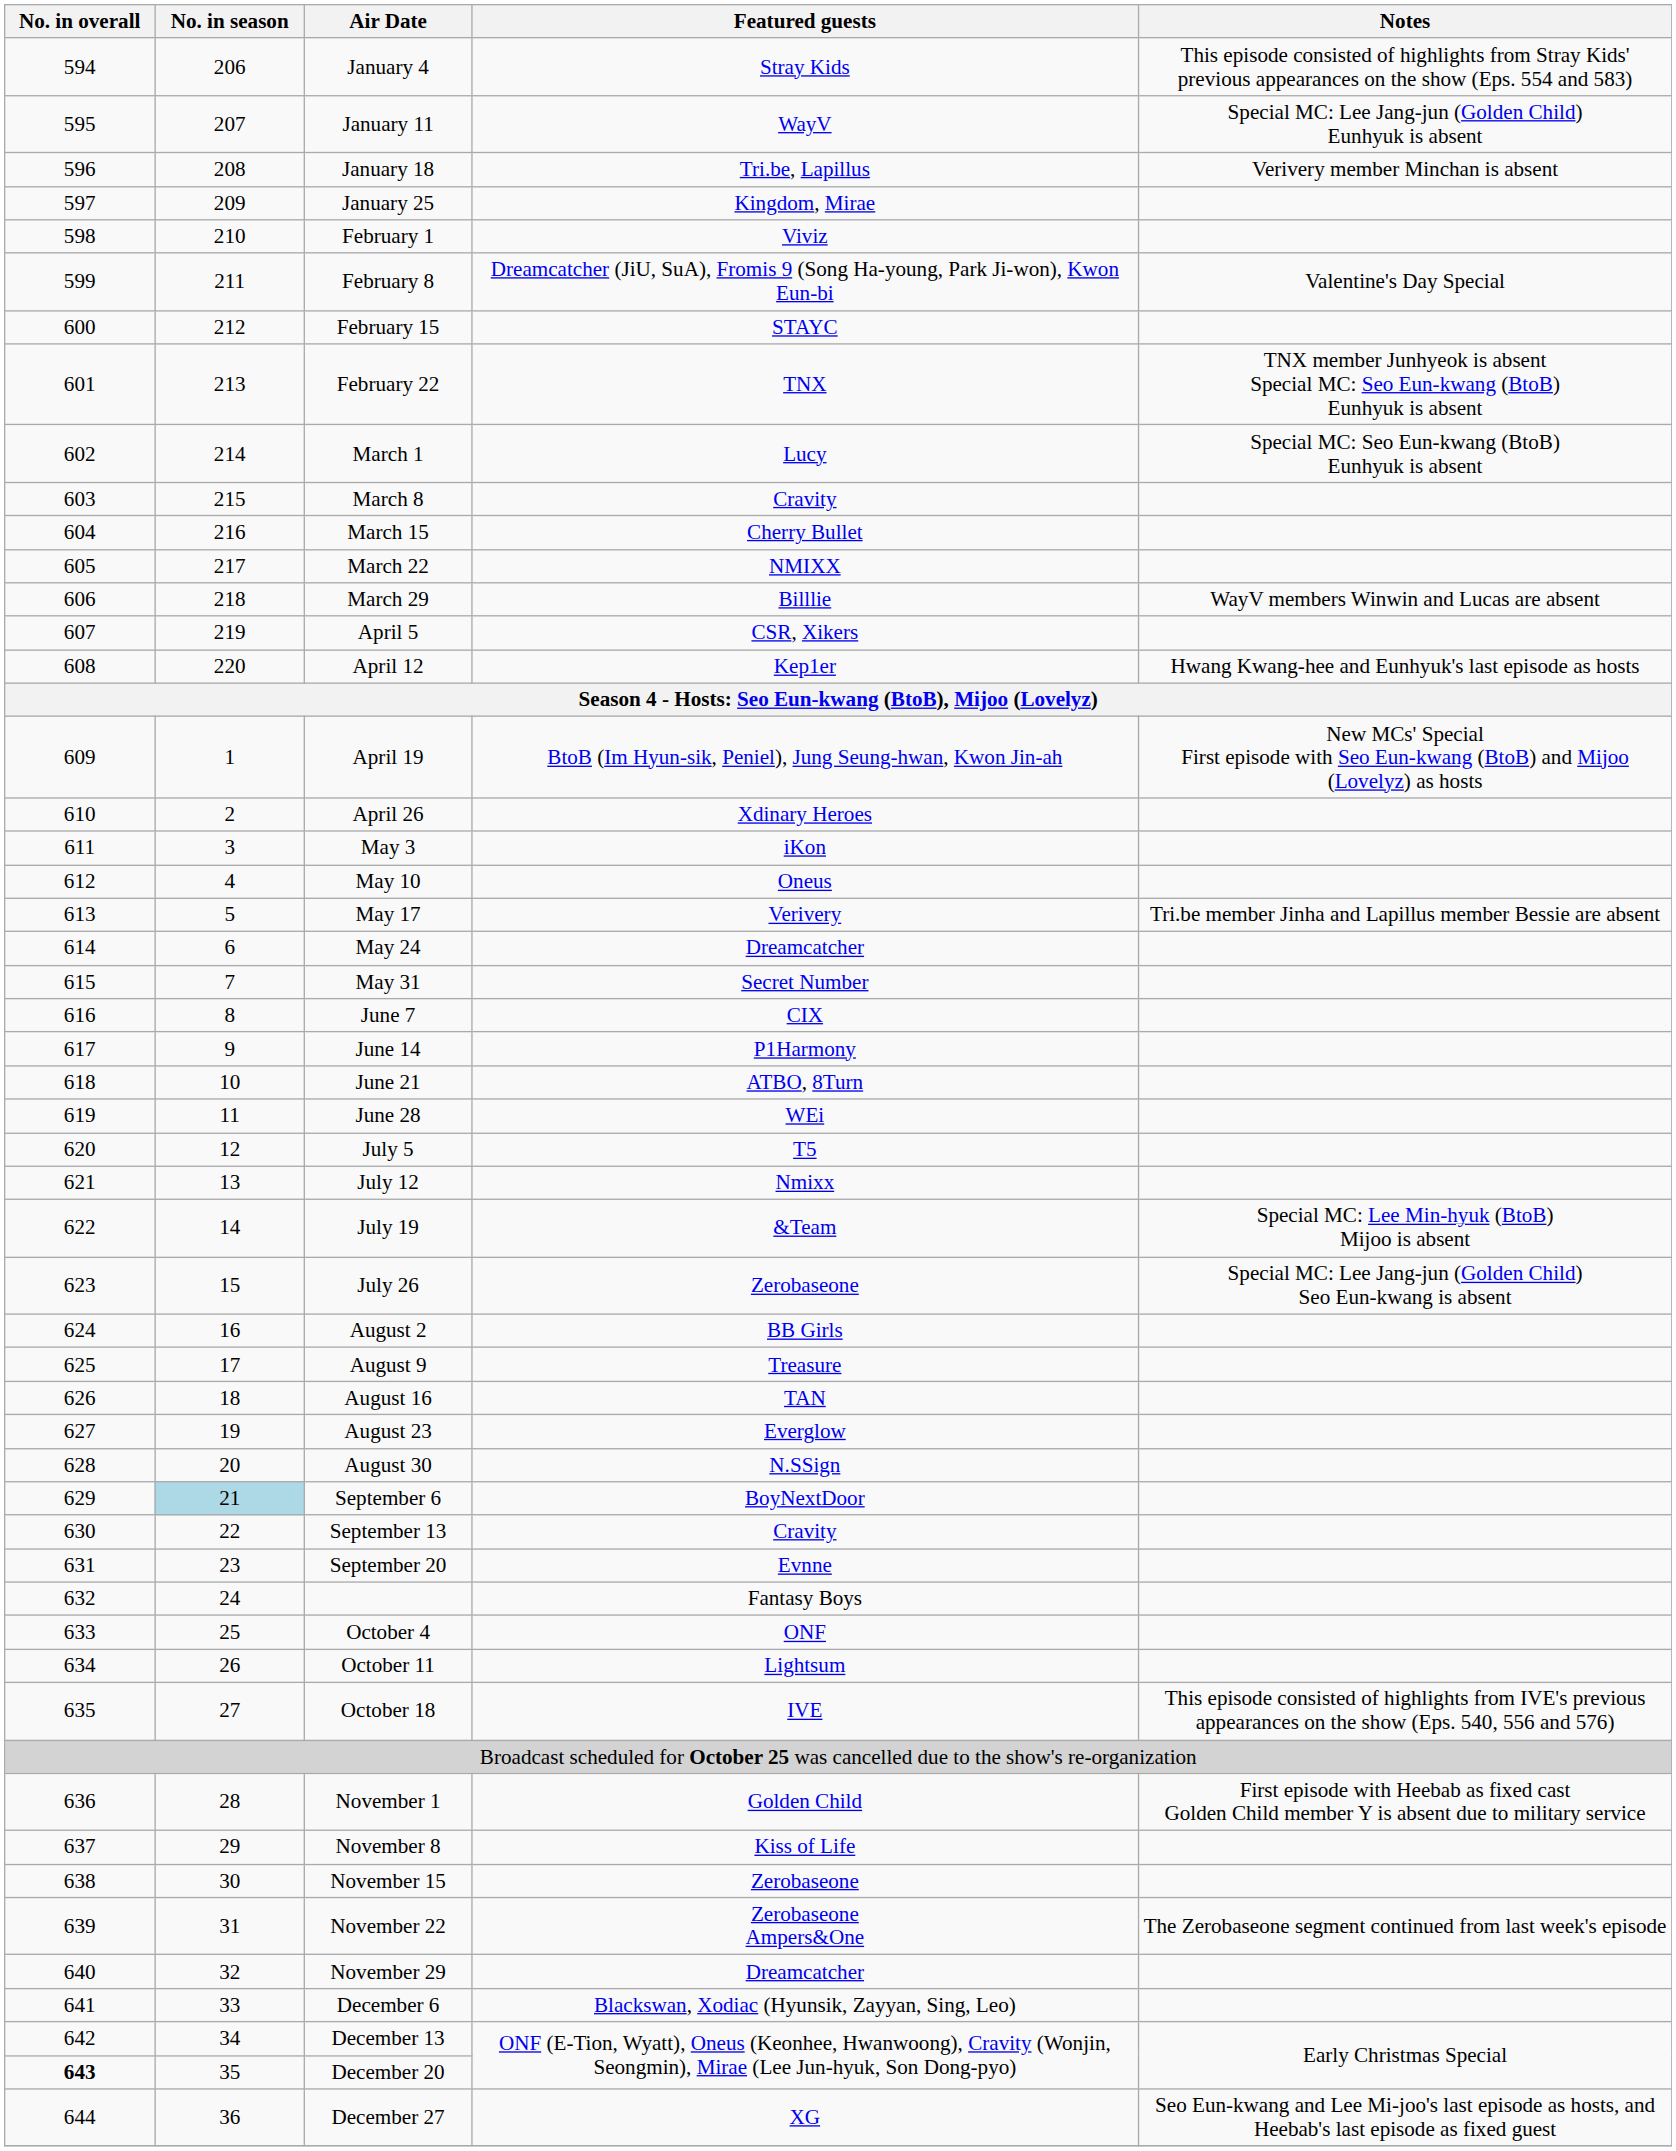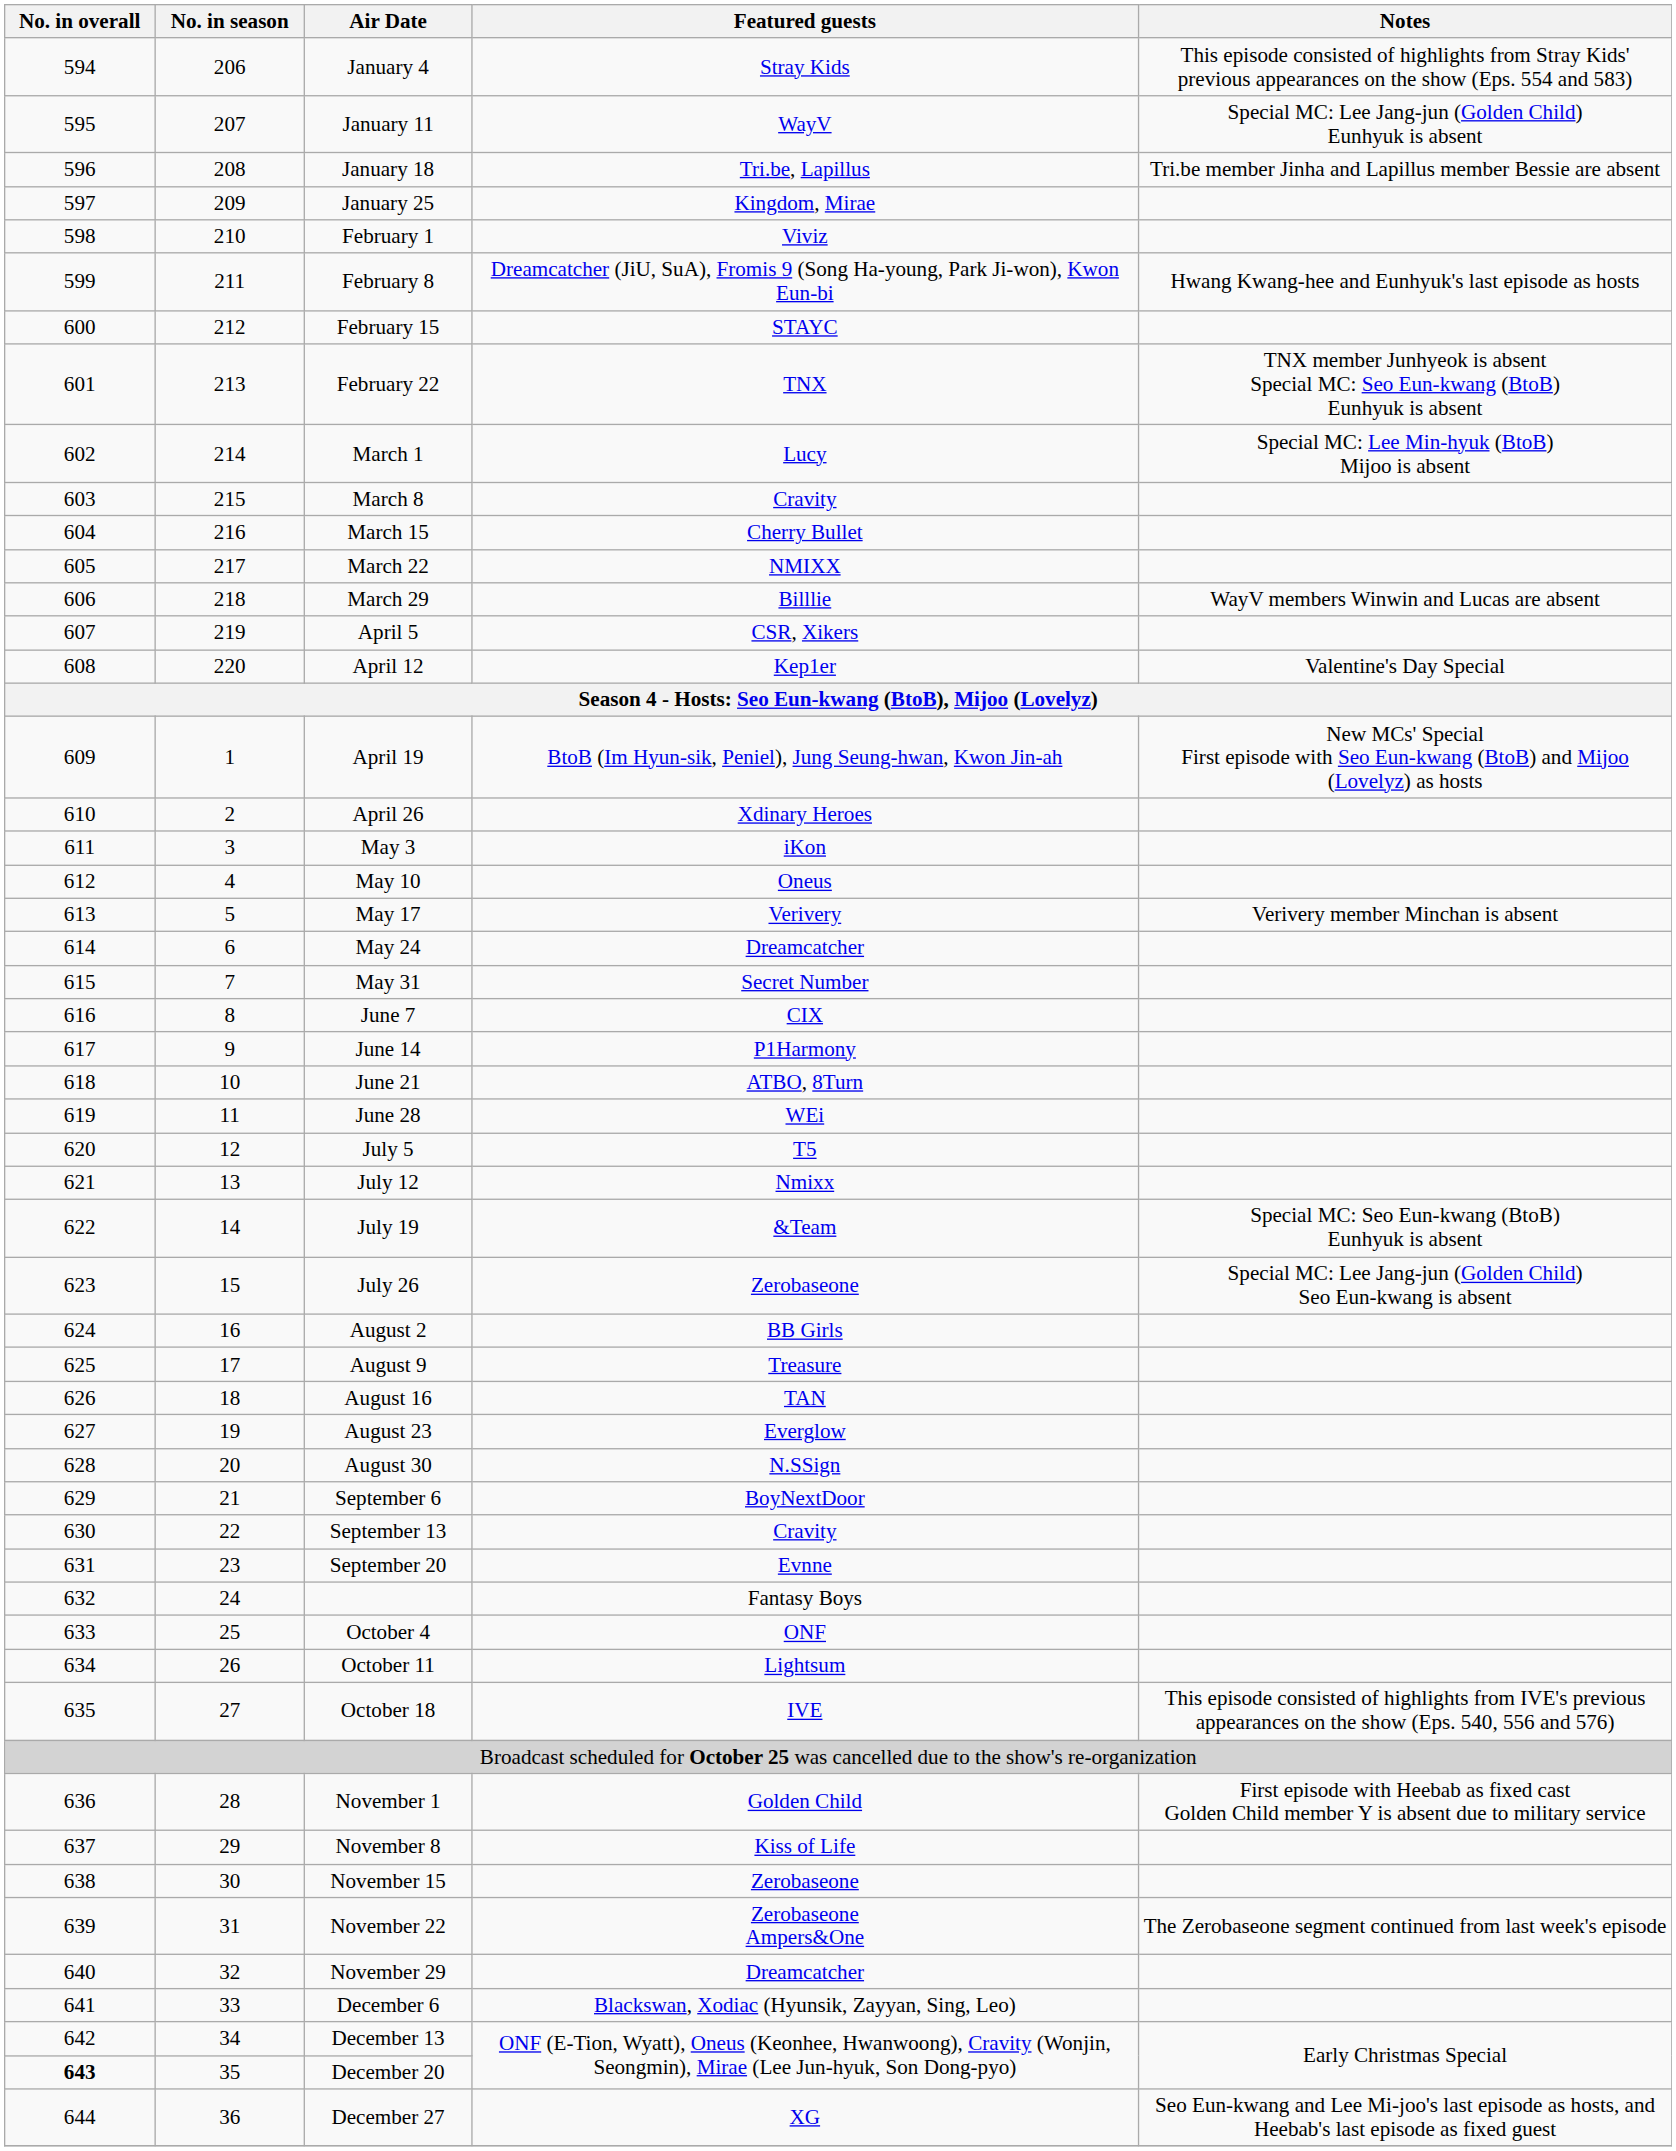January 18 | Notes: Verivery member Minchan is absent -> Tri.be member Jinha and Lapillus member Bessie are absent
February 8 | Notes: Valentine's Day Special -> Hwang Kwang-hee and Eunhyuk's last episode as hosts
March 1 | Notes: Special MC: Seo Eun-kwang (BtoB) Eunhyuk is absent -> Special MC: Lee Min-hyuk (BtoB) Mijoo is absent
April 12 | Notes: Hwang Kwang-hee and Eunhyuk's last episode as hosts -> Valentine's Day Special
May 17 | Notes: Tri.be member Jinha and Lapillus member Bessie are absent -> Verivery member Minchan is absent
July 19 | Notes: Special MC: Lee Min-hyuk (BtoB) Mijoo is absent -> Special MC: Seo Eun-kwang (BtoB) Eunhyuk is absent
September 6 | No. in season: lightblue background -> no background
